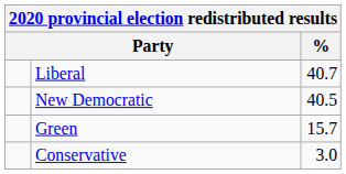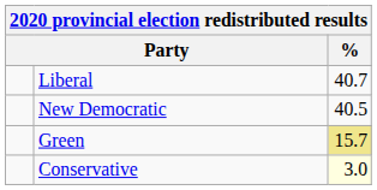Green | %: no background -> khaki background
Conservative | %: no background -> lightyellow background
